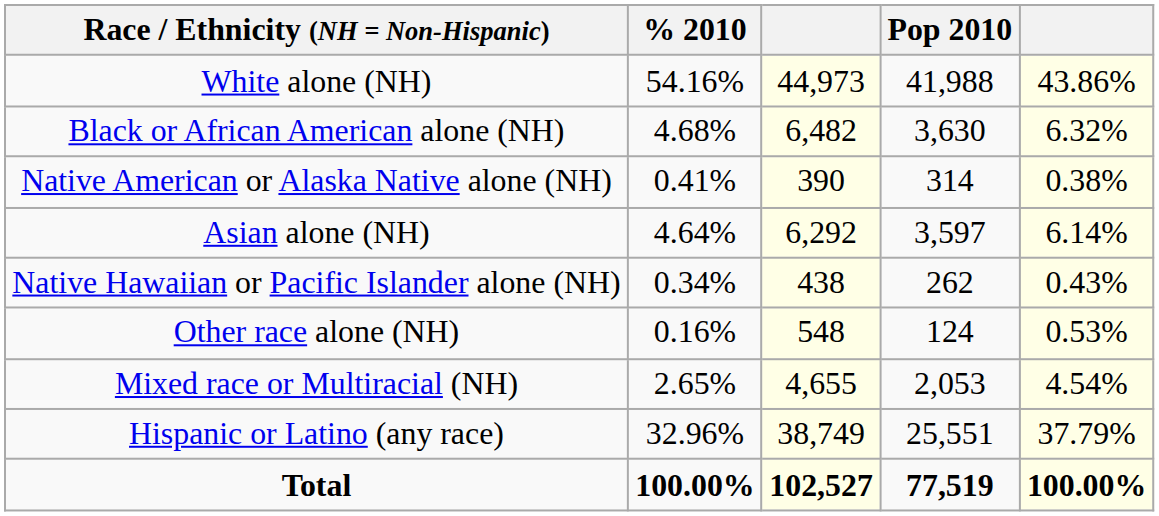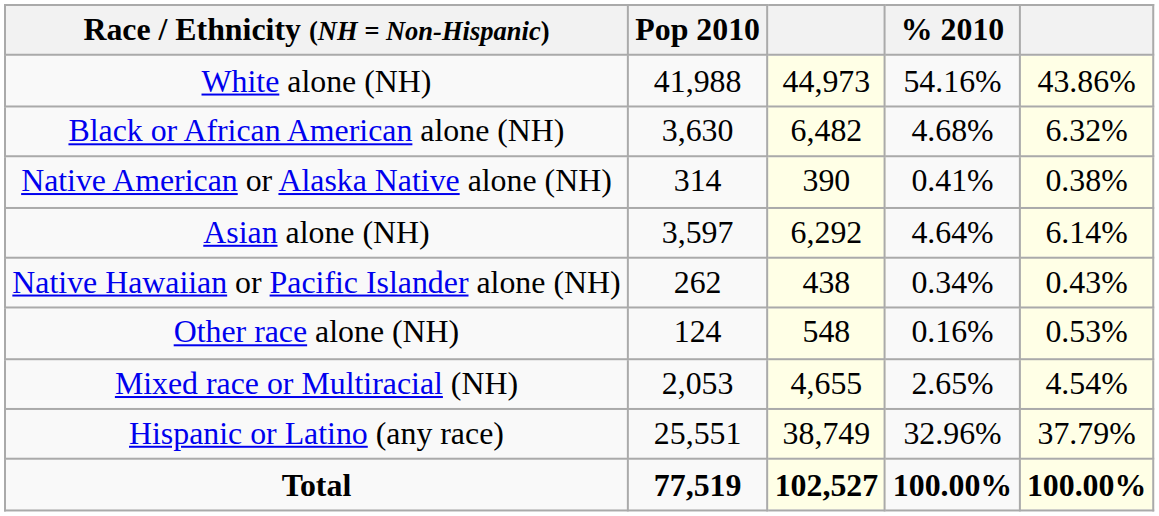columns swapped: Pop 2010 <-> % 2010
